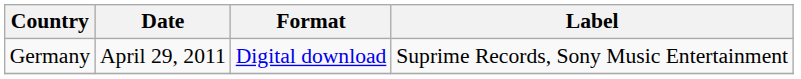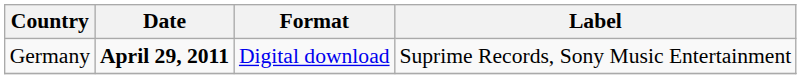Germany | Date: normal -> bold
